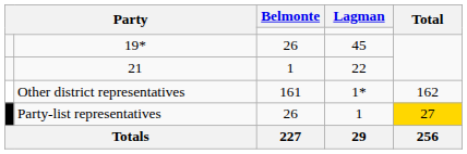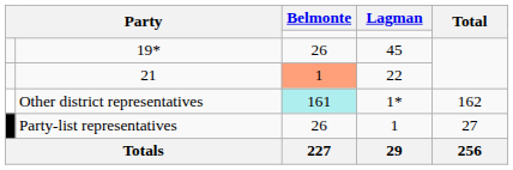21 | Belmonte: no background -> lightsalmon background
Other district representatives | Belmonte: no background -> paleturquoise background
Party-list representatives | Total: gold background -> no background
